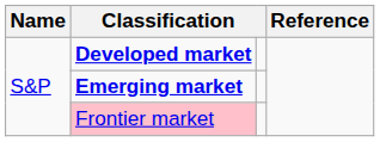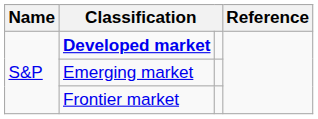Emerging market | column 2: bold -> normal
Frontier market | column 2: pink background -> no background
